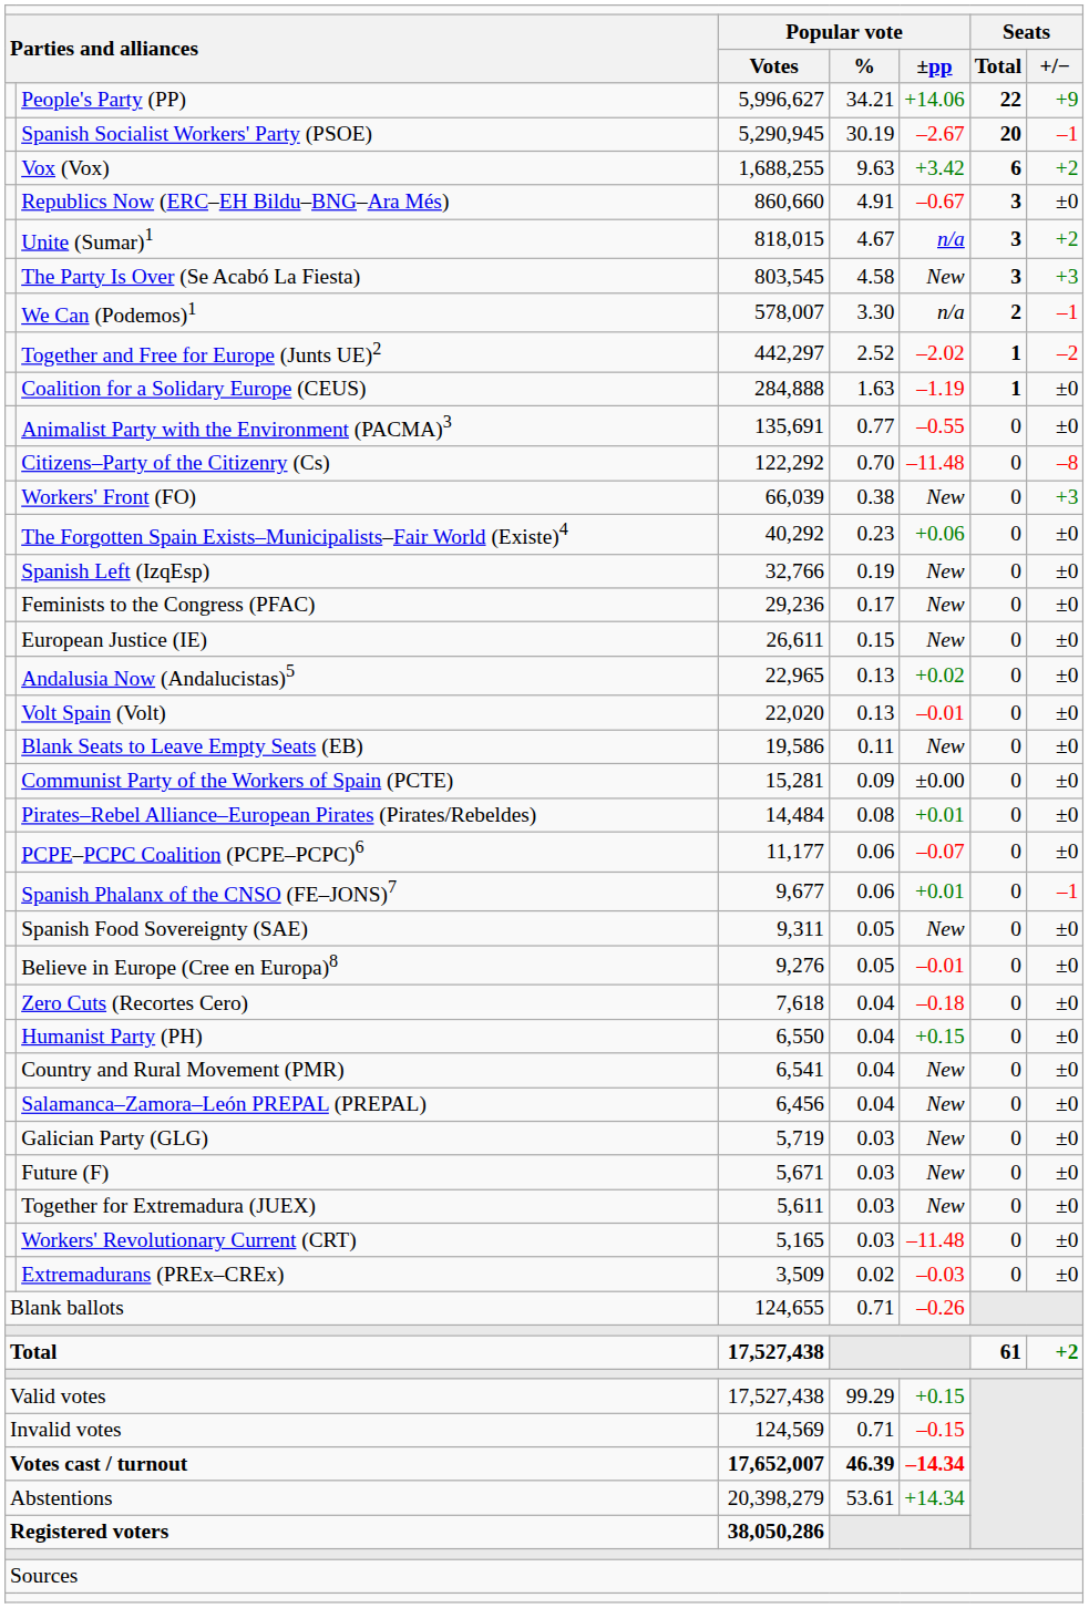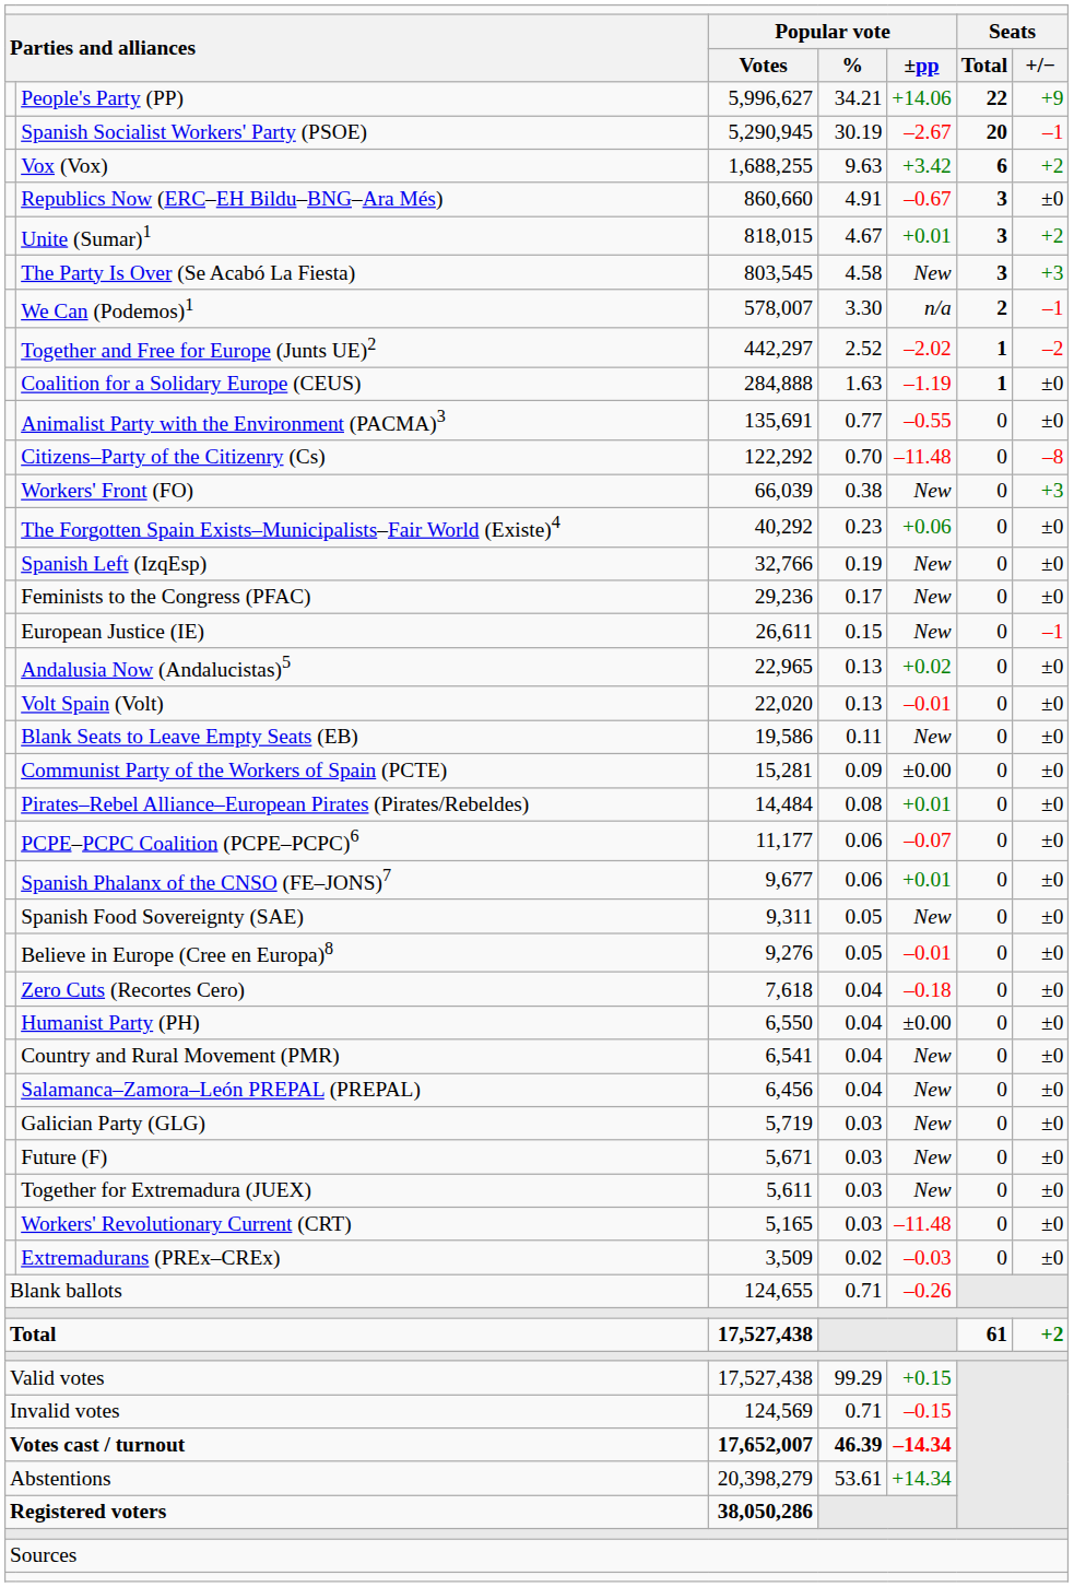Unite (Sumar)1 | column 5: n/a -> +0.01
European Justice (IE) | column 7: ±0 -> –1
Spanish Phalanx of the CNSO (FE–JONS)7 | column 7: –1 -> ±0
Humanist Party (PH) | column 5: +0.15 -> ±0.00
